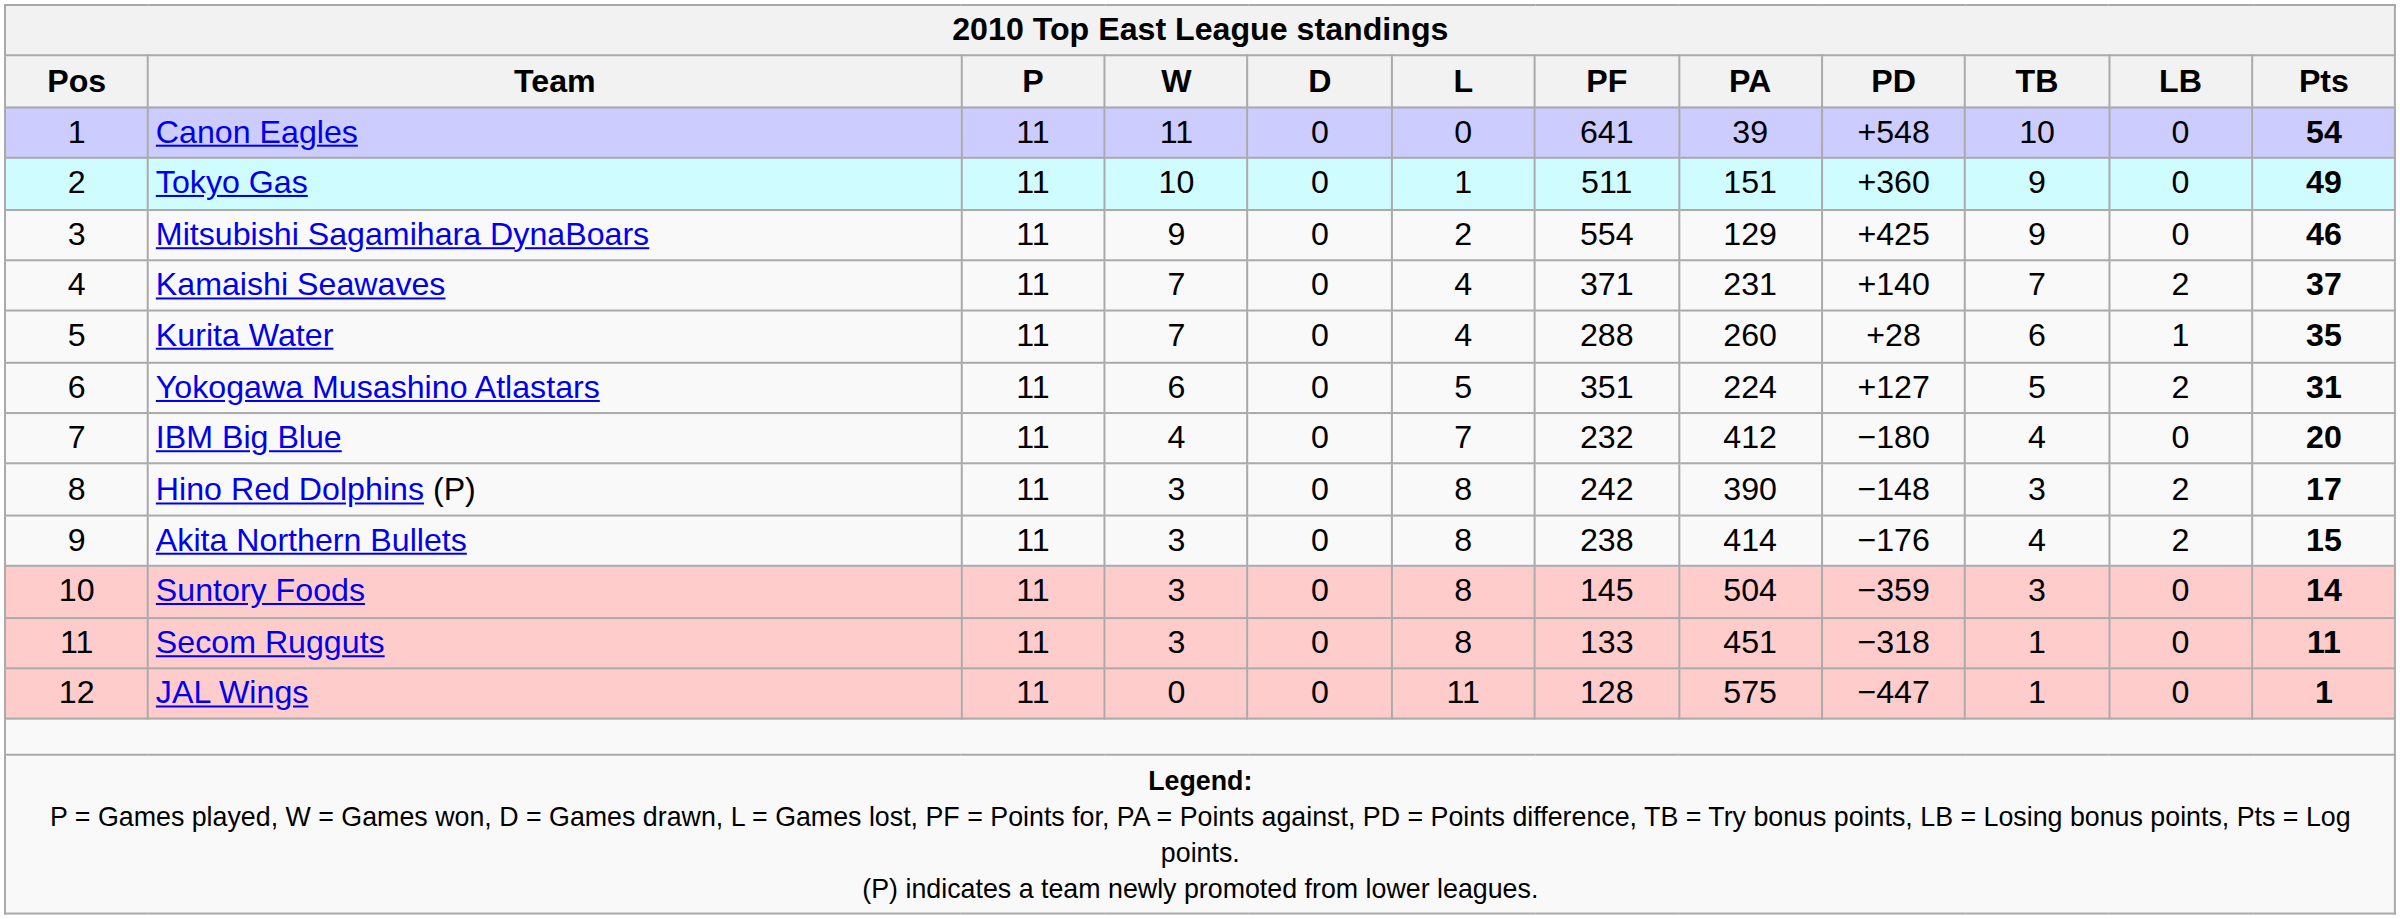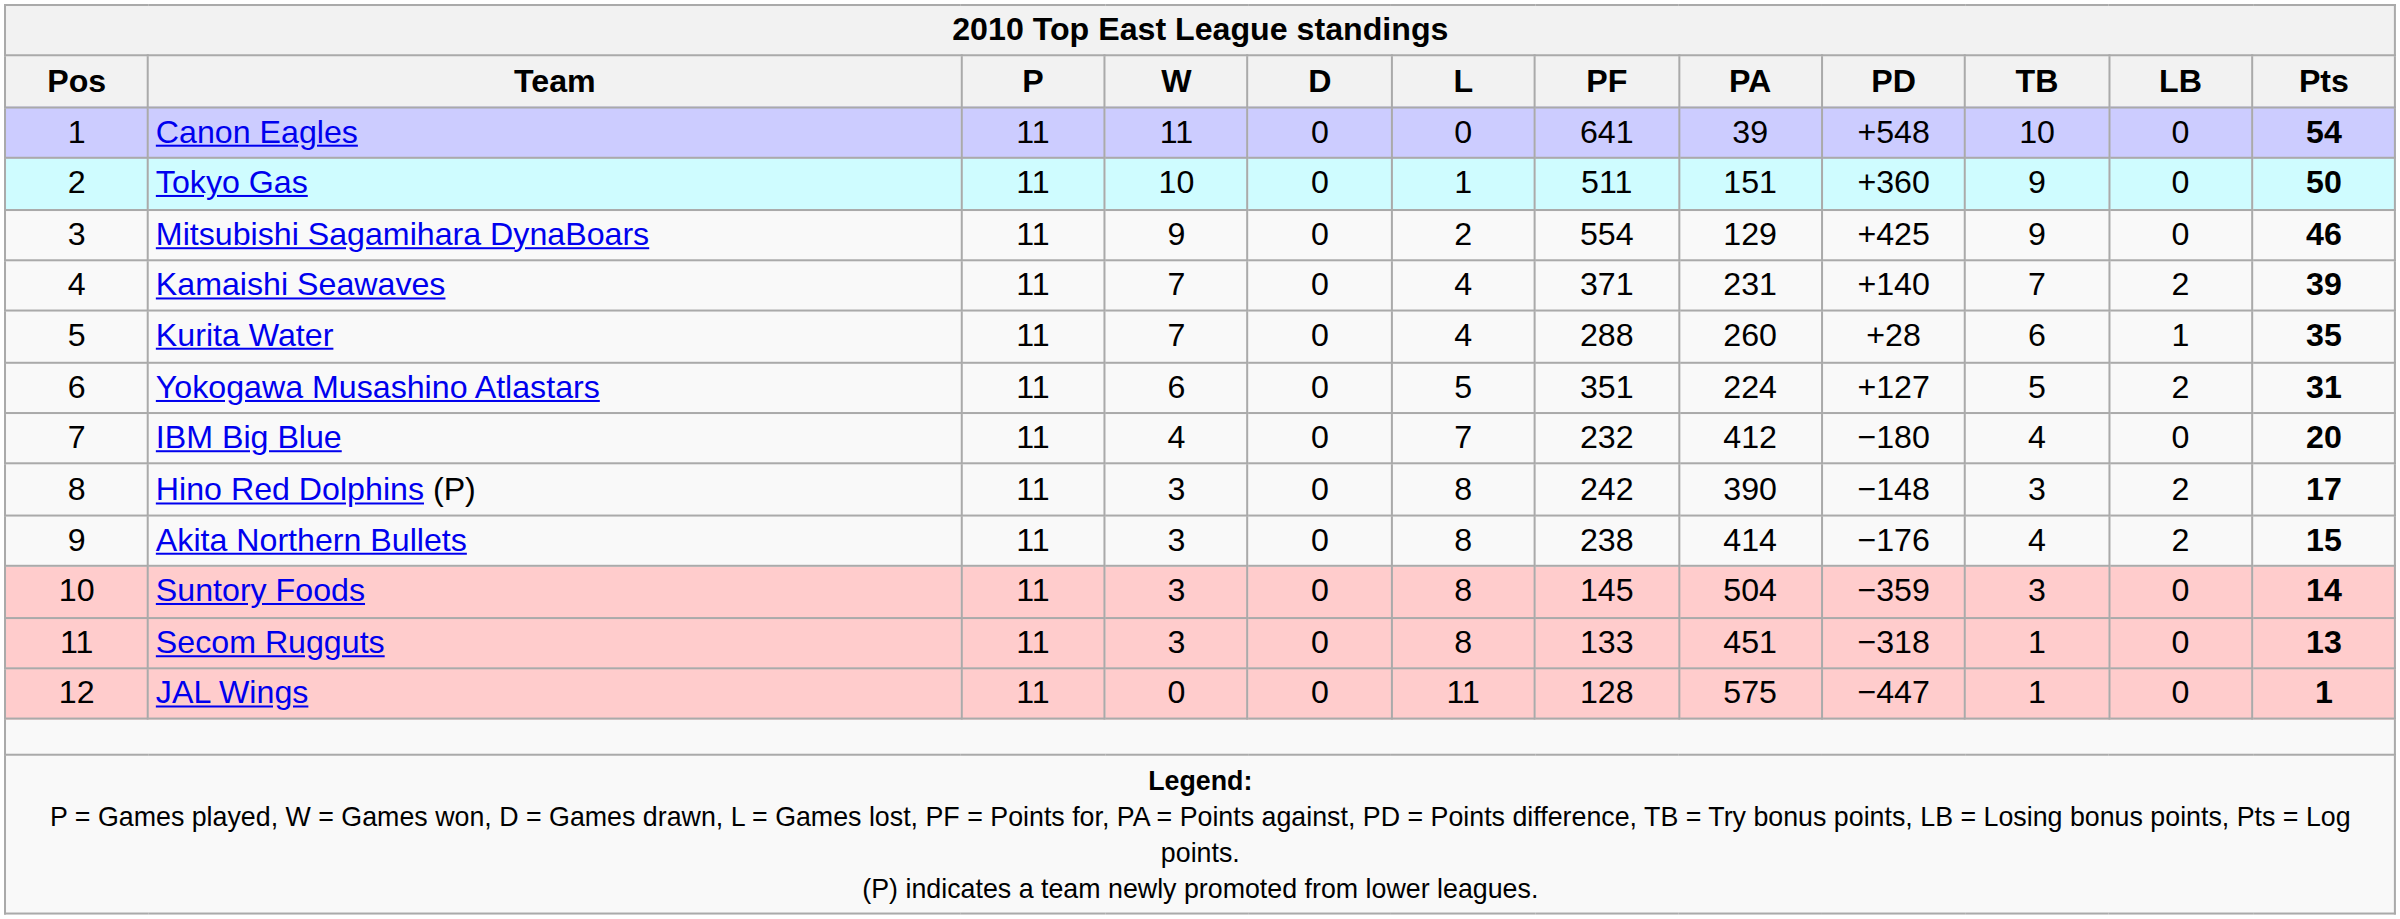Tokyo Gas | Pts: 49 -> 50
Kamaishi Seawaves | Pts: 37 -> 39
Secom Rugguts | Pts: 11 -> 13
